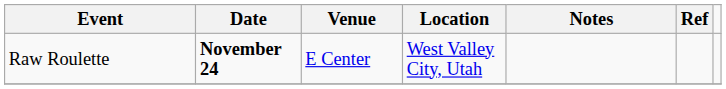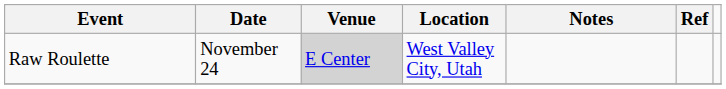Raw Roulette | Date: bold -> normal
Raw Roulette | Venue: no background -> lightgrey background
